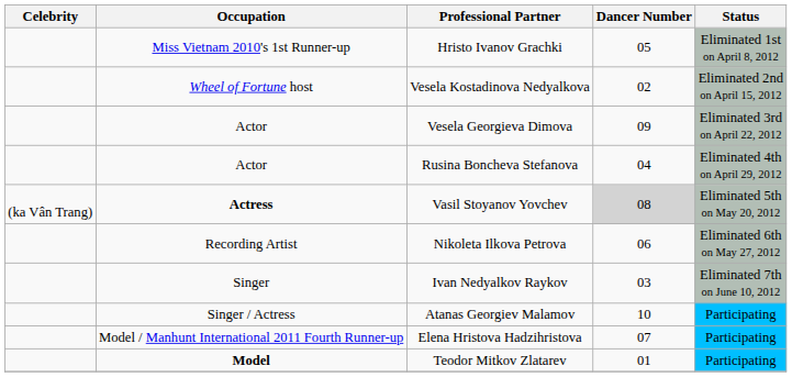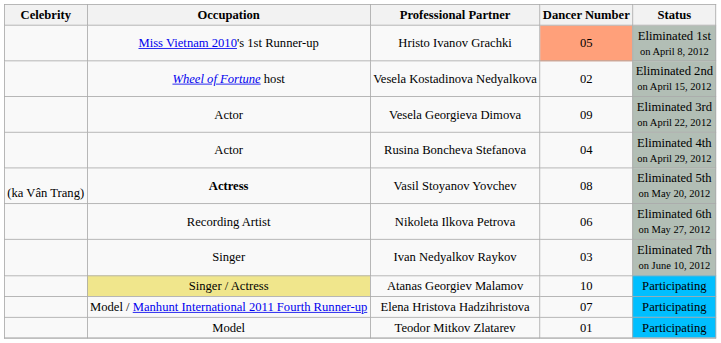Hristo Ivanov Grachki | Dancer Number: no background -> lightsalmon background
Vasil Stoyanov Yovchev | Dancer Number: lightgrey background -> no background
Atanas Georgiev Malamov | Occupation: no background -> khaki background
Teodor Mitkov Zlatarev | Occupation: bold -> normal
